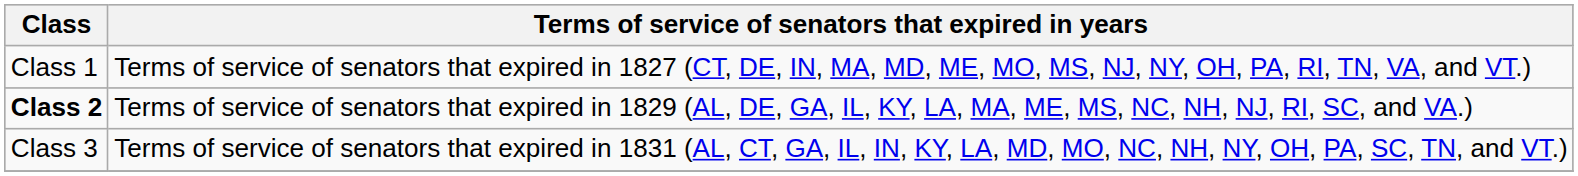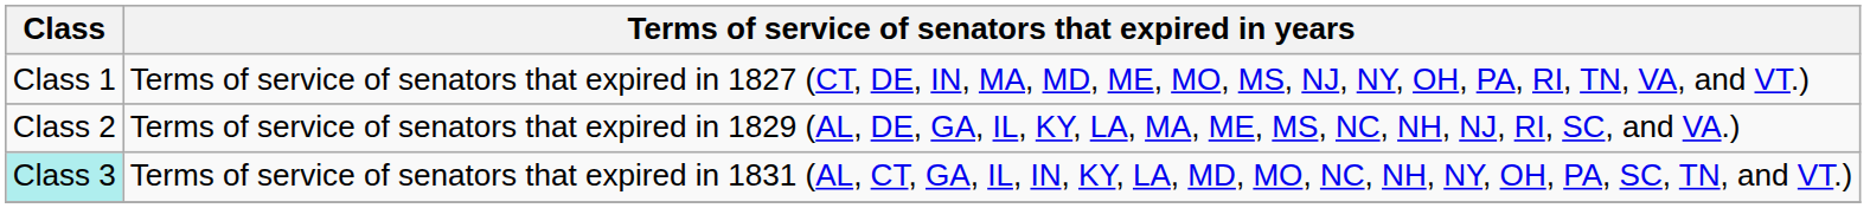Class 2 | Class: bold -> normal
Class 3 | Class: no background -> paleturquoise background
